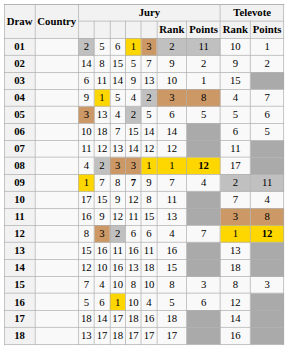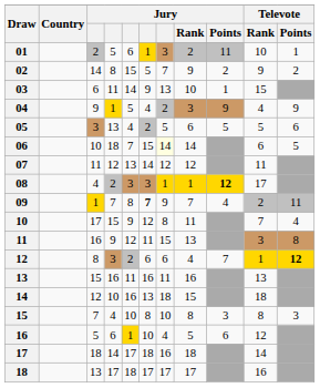04 | Jury / Points: 8 -> 9
04 | Televote / Points: 7 -> 9
06 | column 7: no background -> lightyellow background
